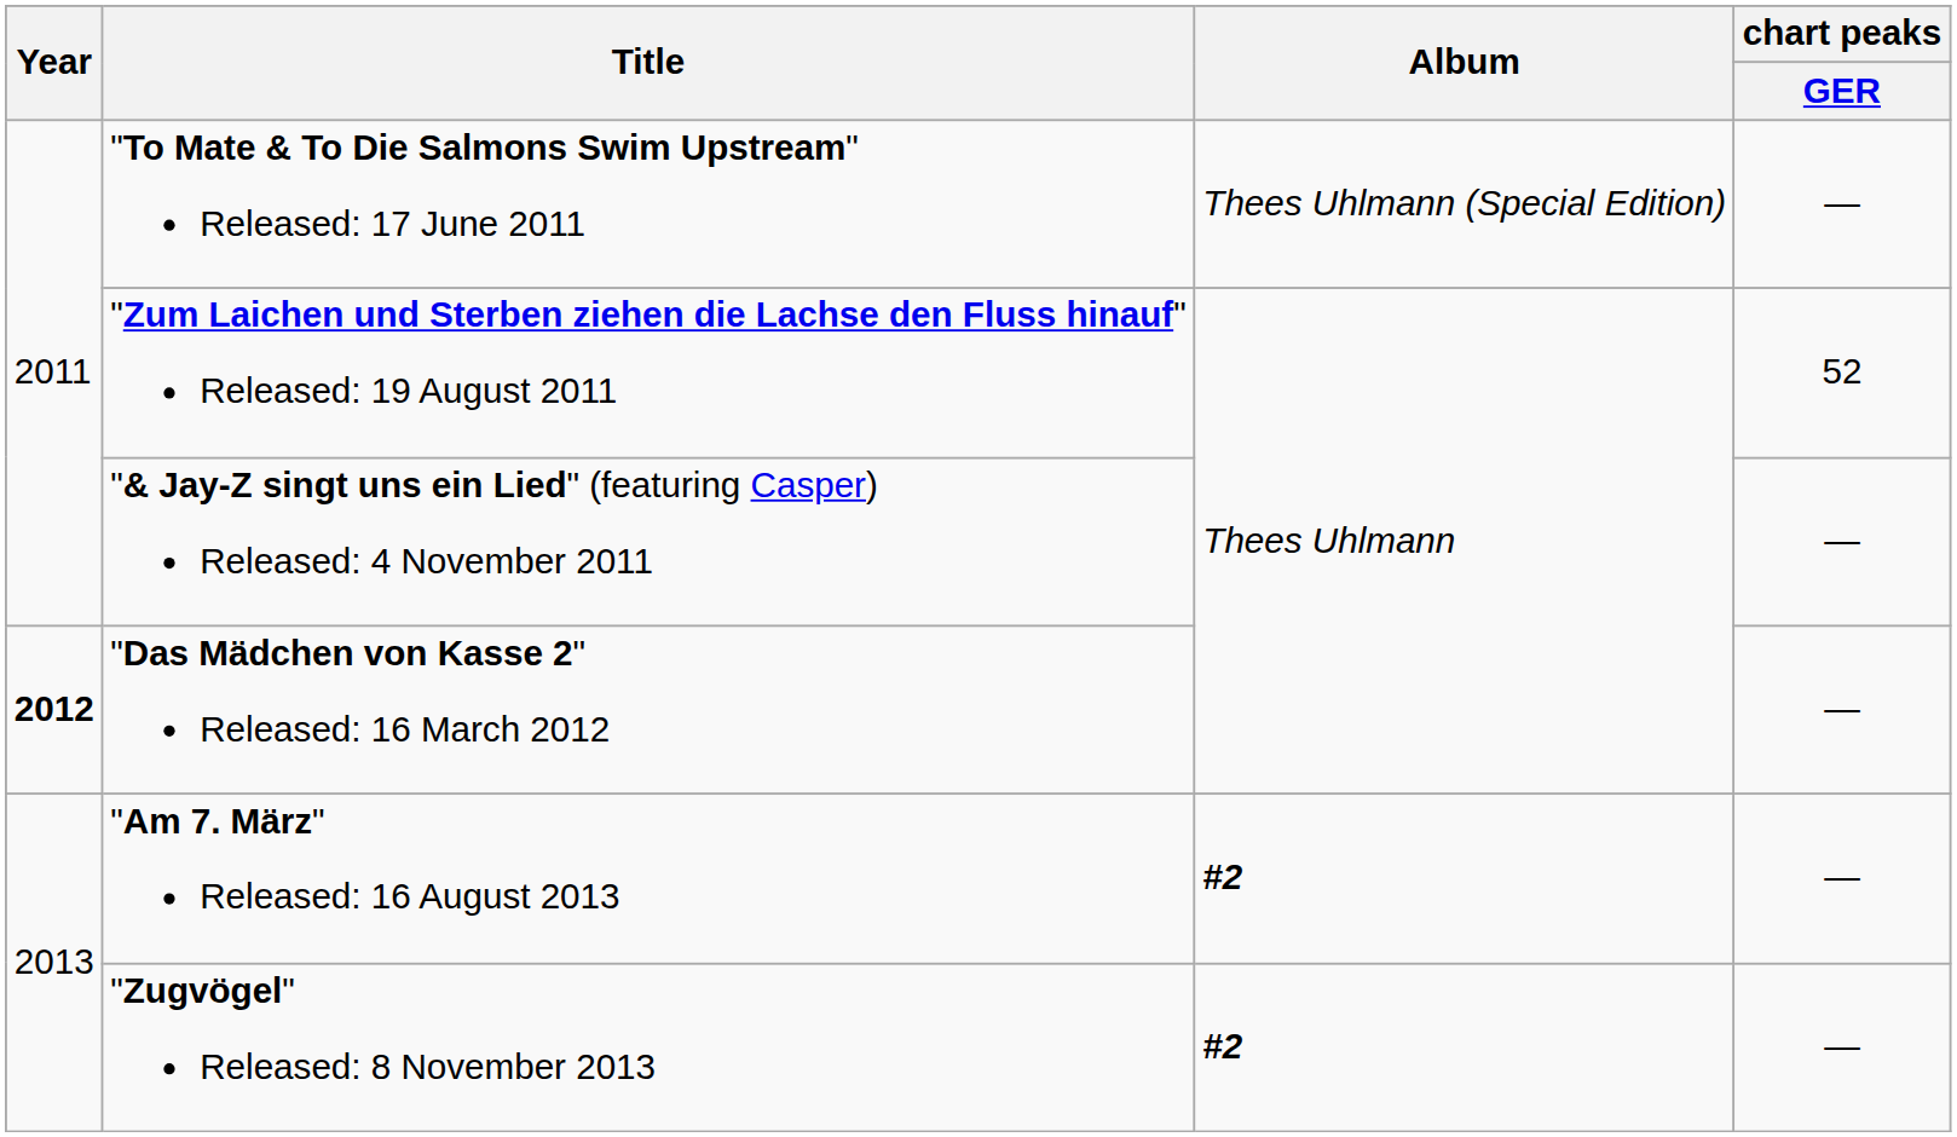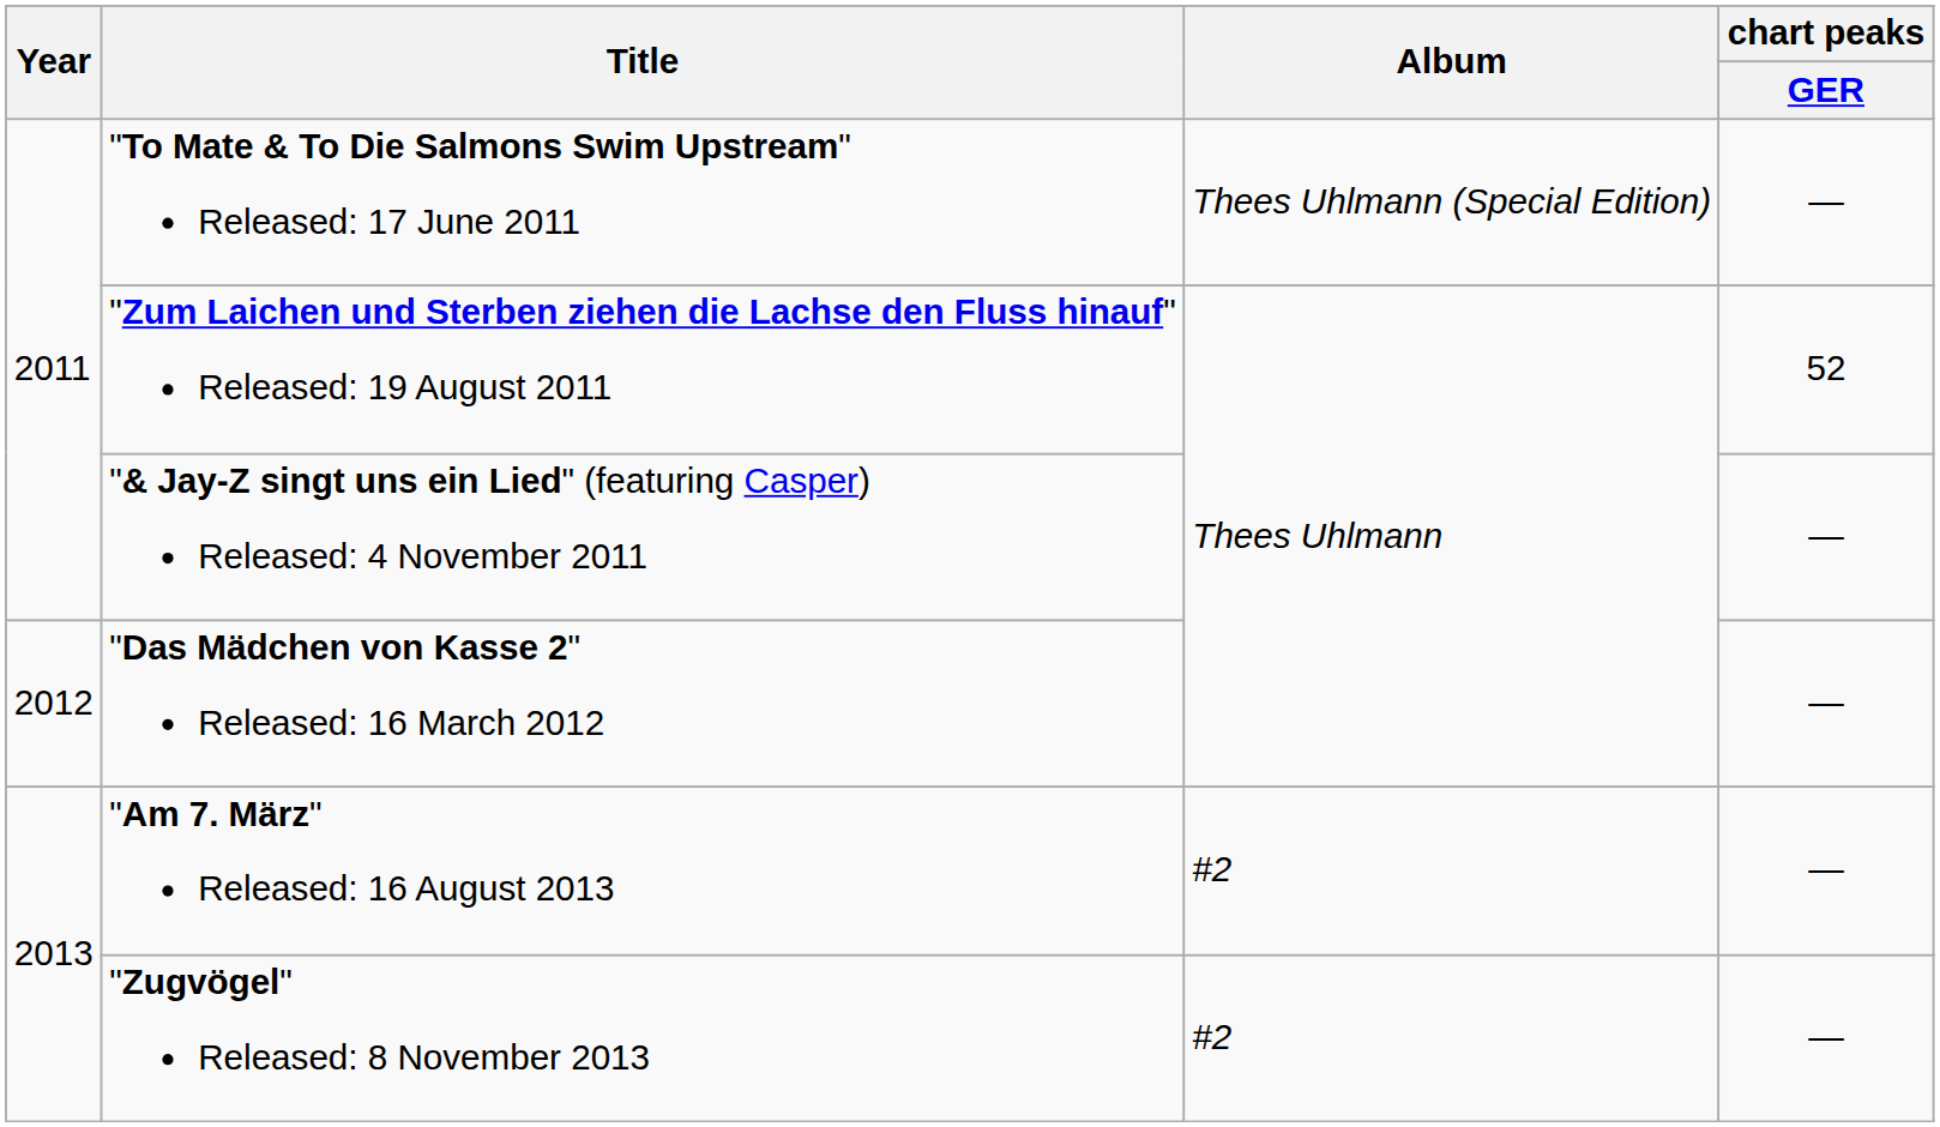"Das Mädchen von Kasse 2" Released: 16 March 2012 | Year: bold -> normal
"Am 7. März" Released: 16 August 2013 | Album: bold -> normal
"Zugvögel" Released: 8 November 2013 | Album: bold -> normal
